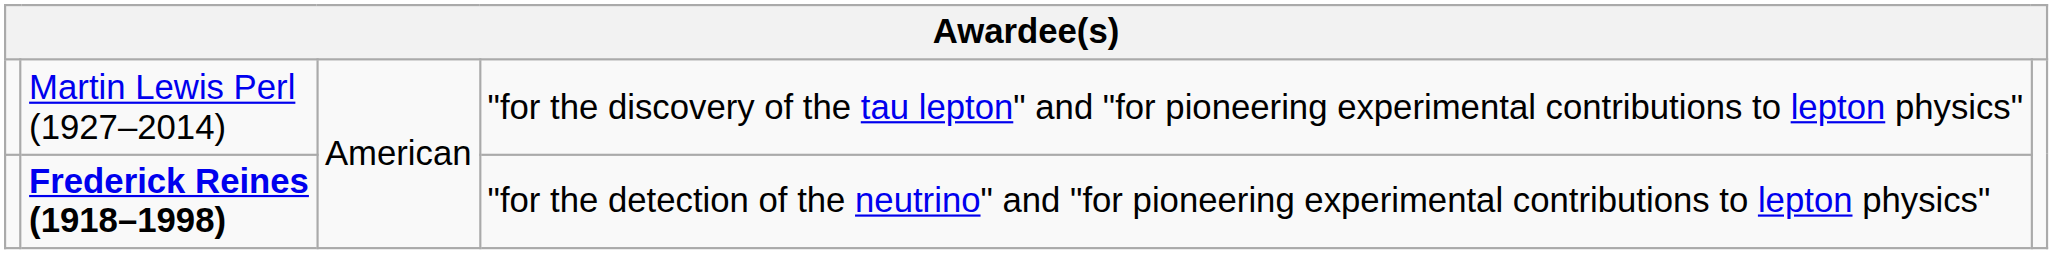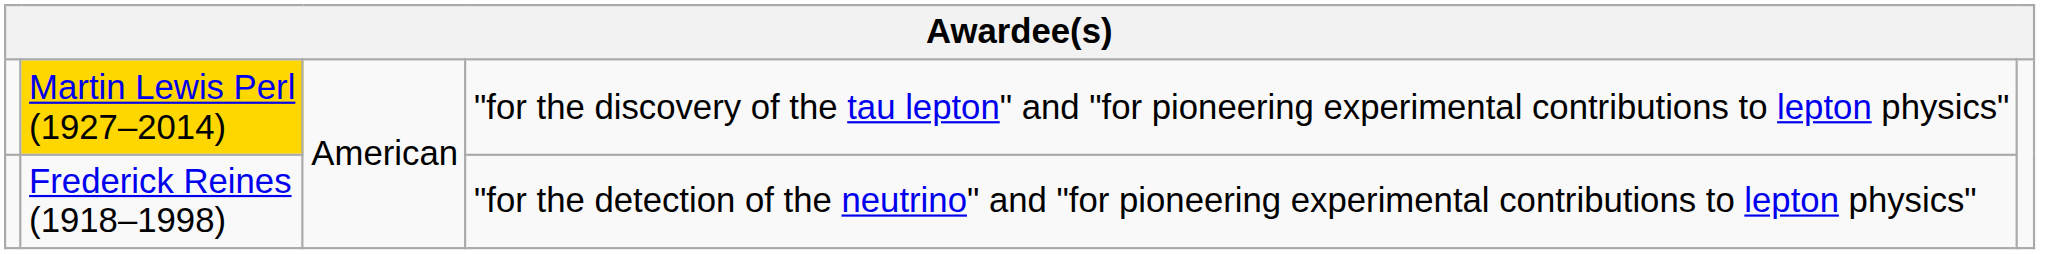Martin Lewis Perl (1927–2014) | column 2: no background -> gold background
Frederick Reines (1918–1998) | column 2: bold -> normal
